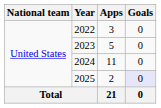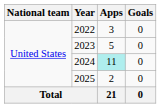2024 | Apps: no background -> paleturquoise background
2025 | Goals: lavender background -> no background
